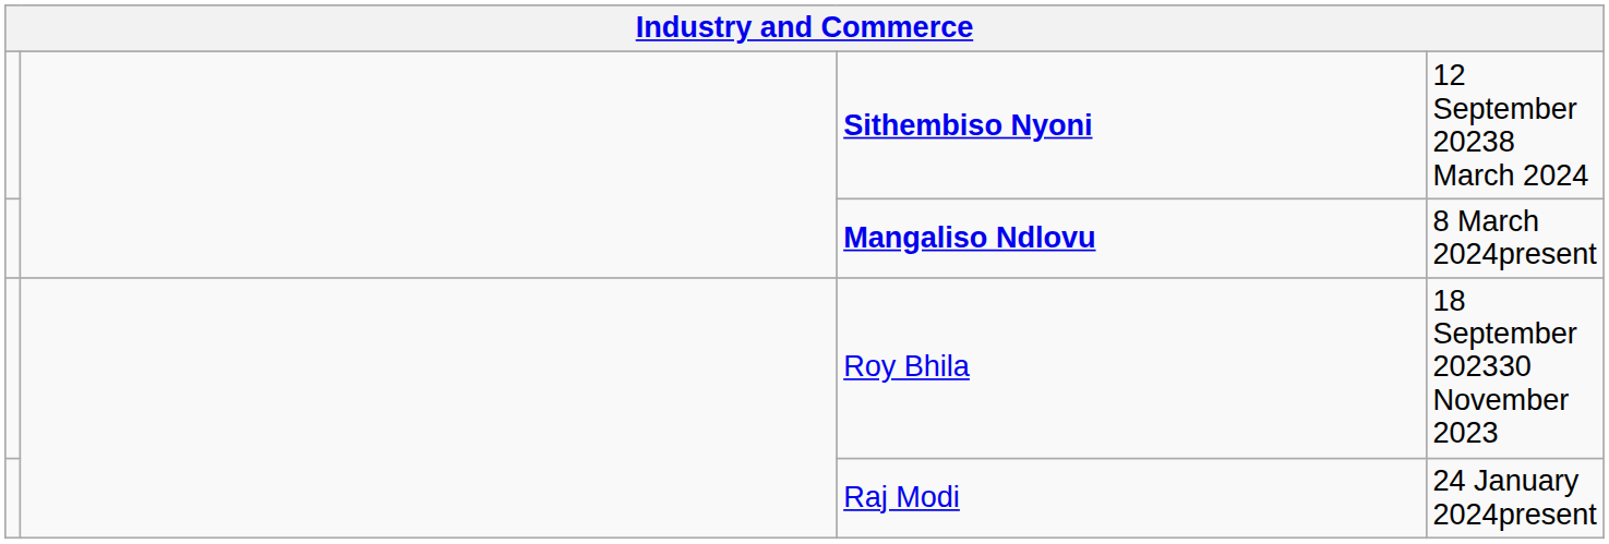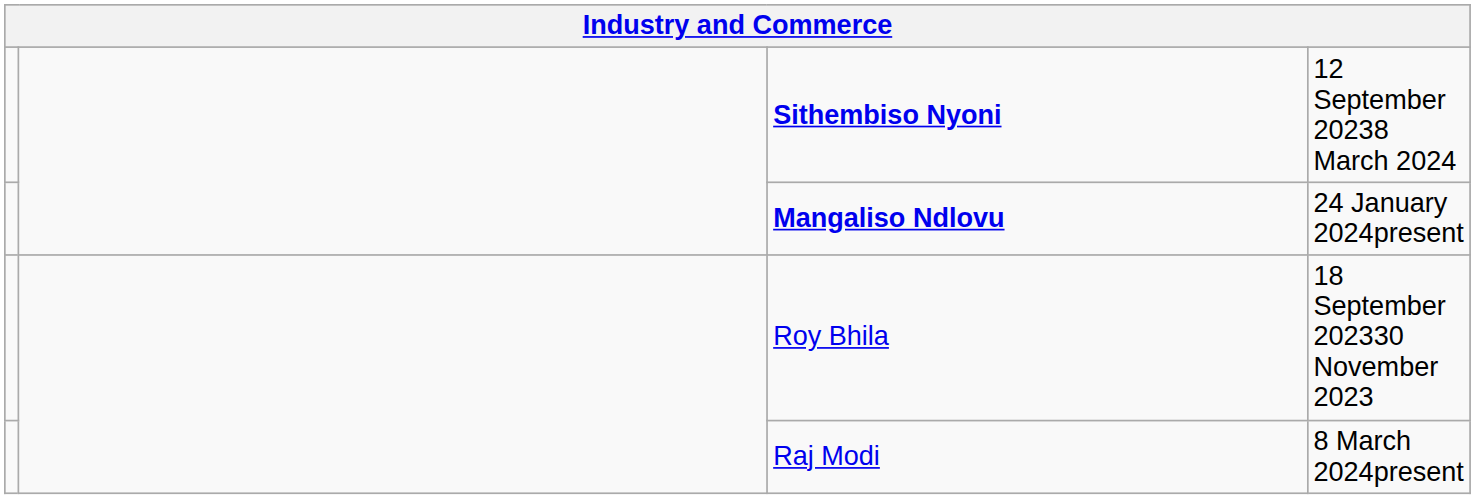Mangaliso Ndlovu | column 4: 8 March 2024present -> 24 January 2024present
Raj Modi | column 4: 24 January 2024present -> 8 March 2024present
